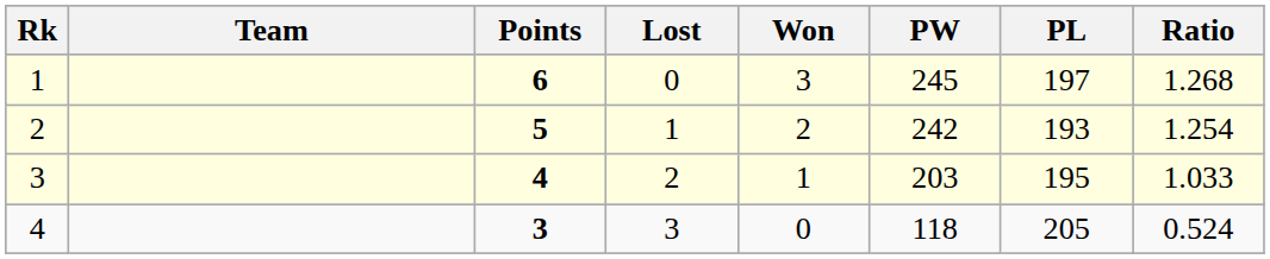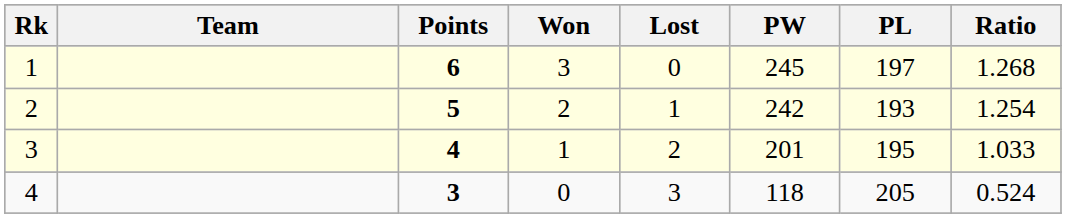columns swapped: Won <-> Lost
row 4 | PW: 203 -> 201
